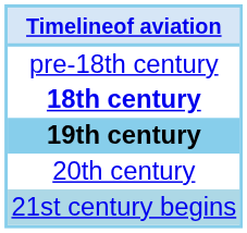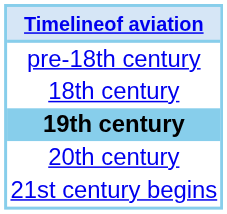row 3 | column 1: bold -> normal
row 6 | column 1: lightblue background -> no background
